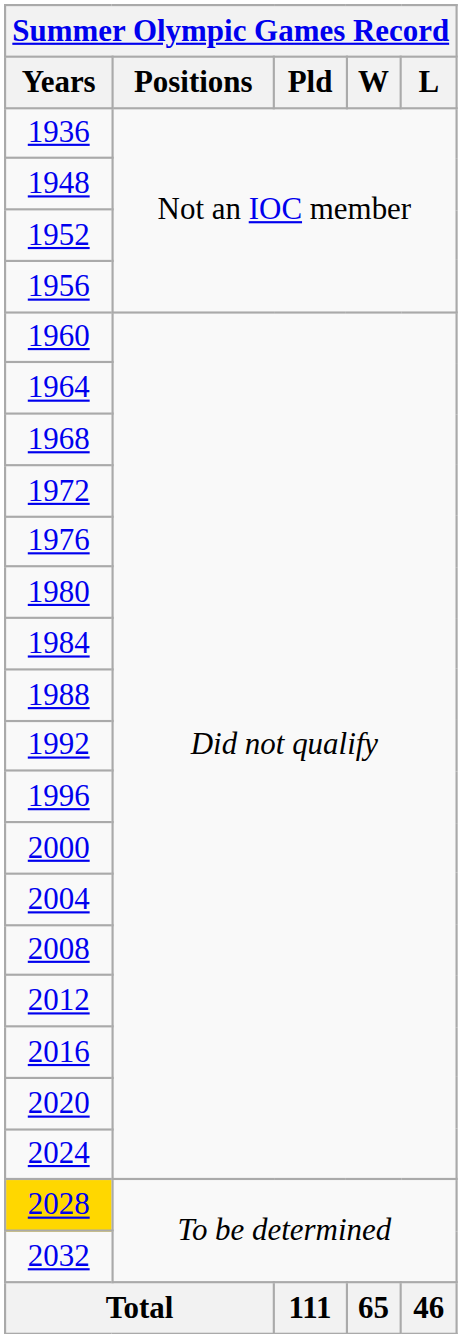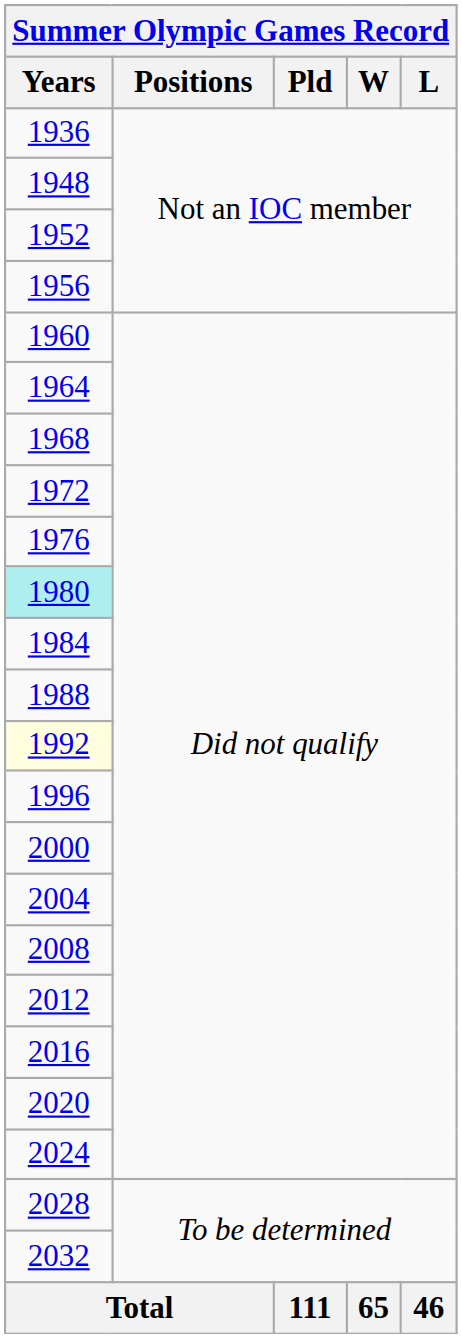1980 | Years: no background -> paleturquoise background
1992 | Years: no background -> lightyellow background
2028 | Years: gold background -> no background
